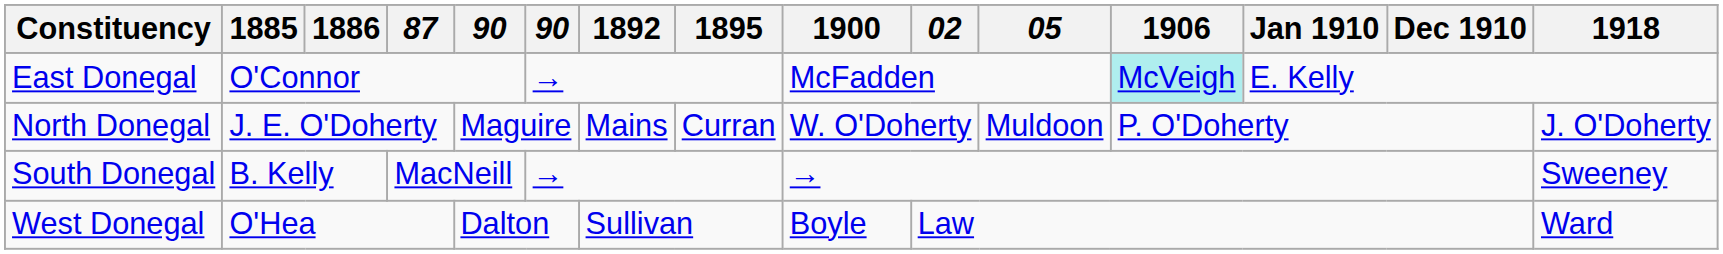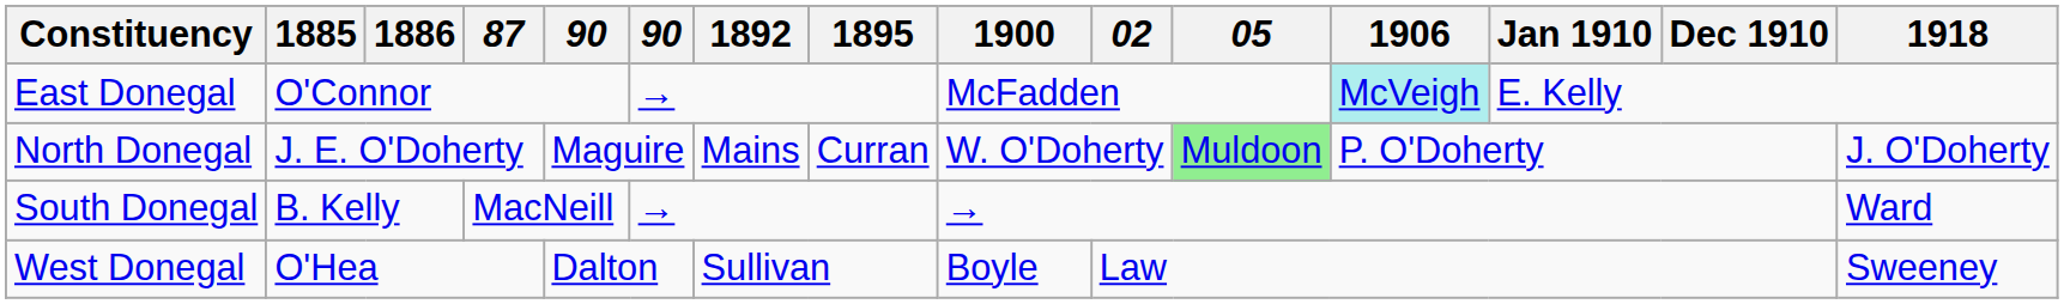North Donegal | 05: no background -> lightgreen background
South Donegal | 1918: Sweeney -> Ward
West Donegal | 1918: Ward -> Sweeney
